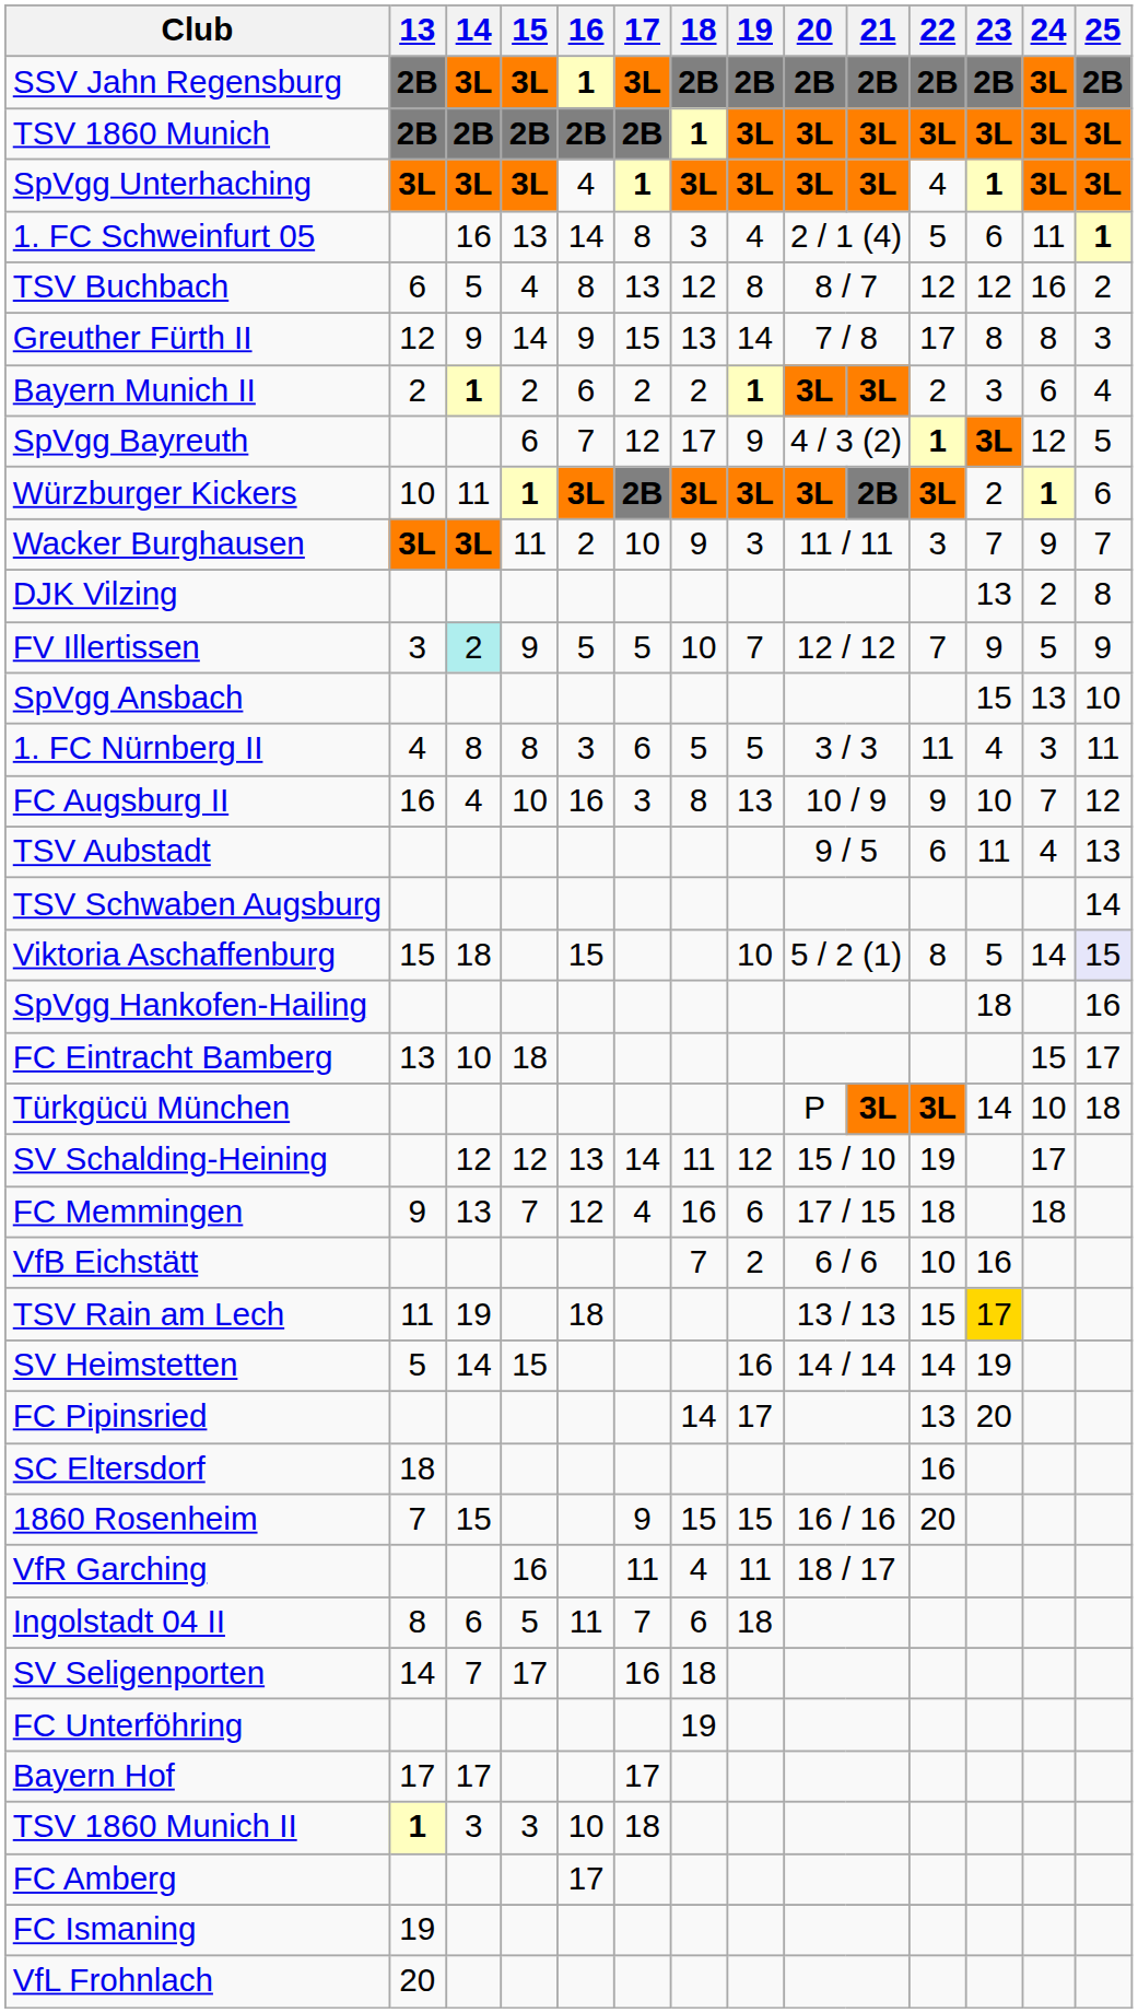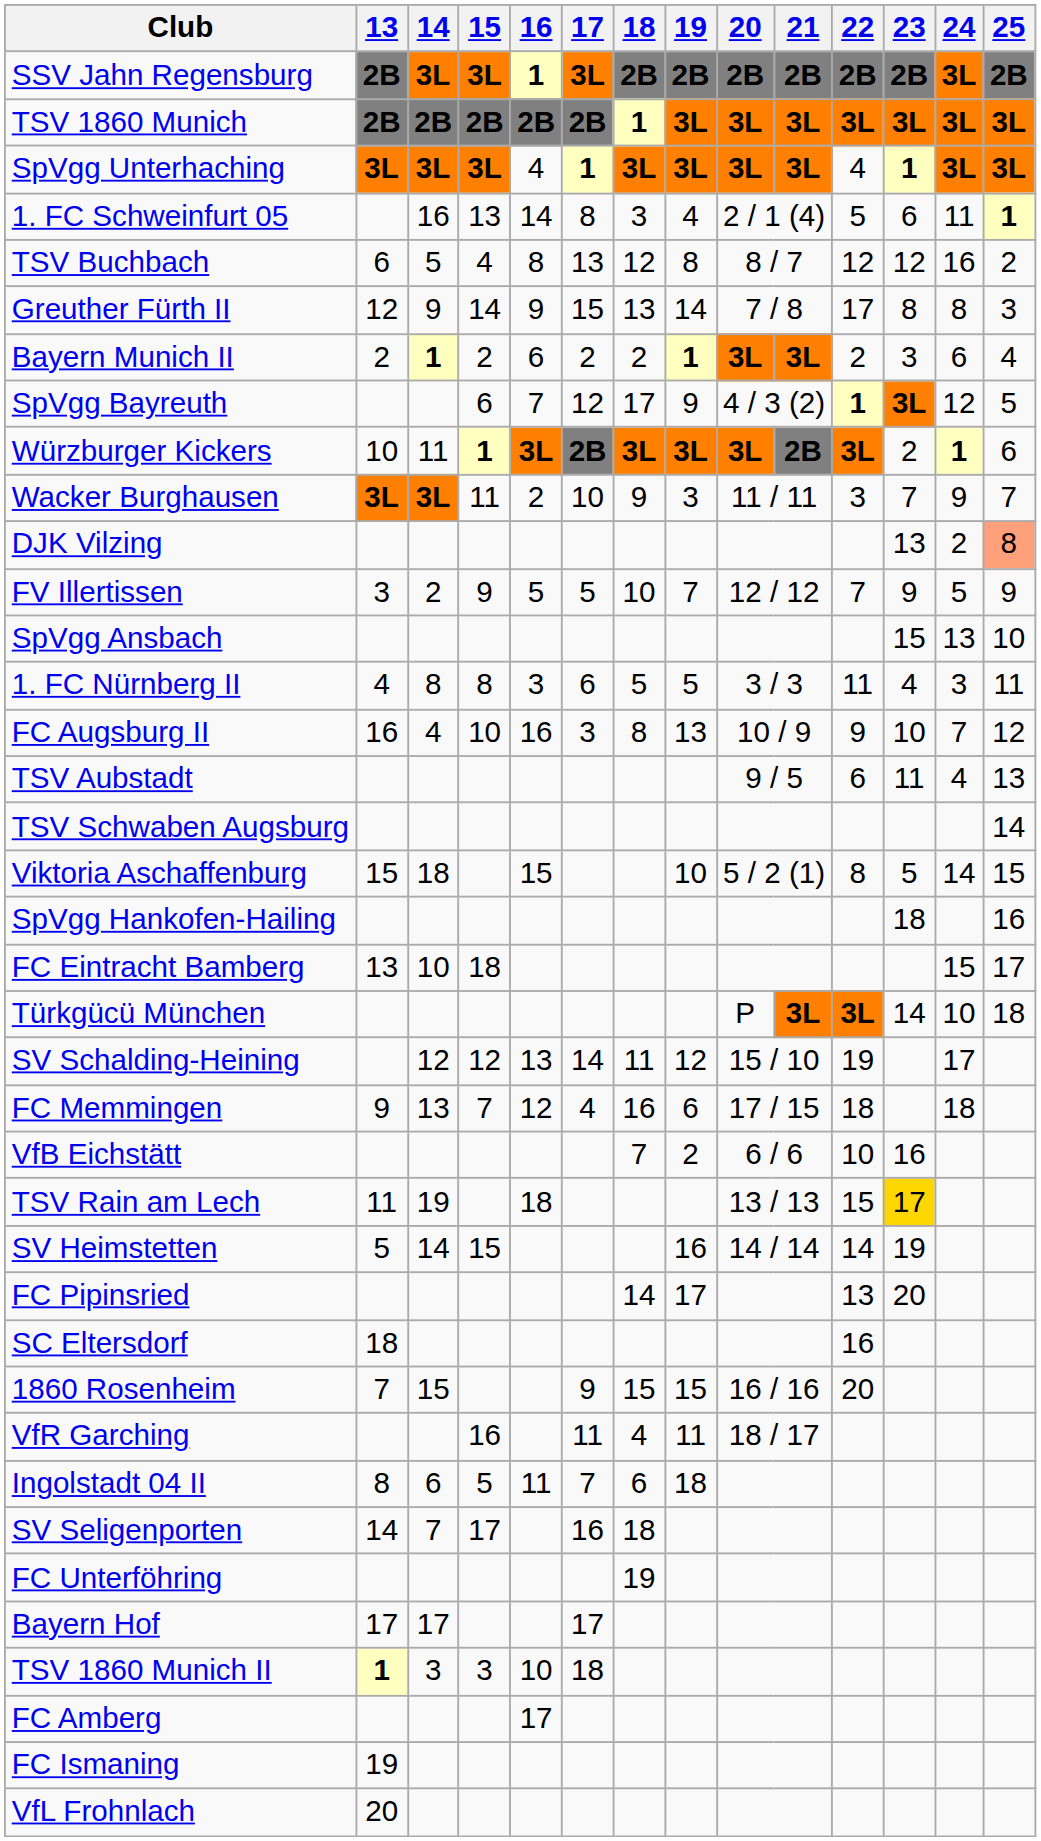DJK Vilzing | 25: no background -> lightsalmon background
FV Illertissen | 14: paleturquoise background -> no background
Viktoria Aschaffenburg | 25: lavender background -> no background
